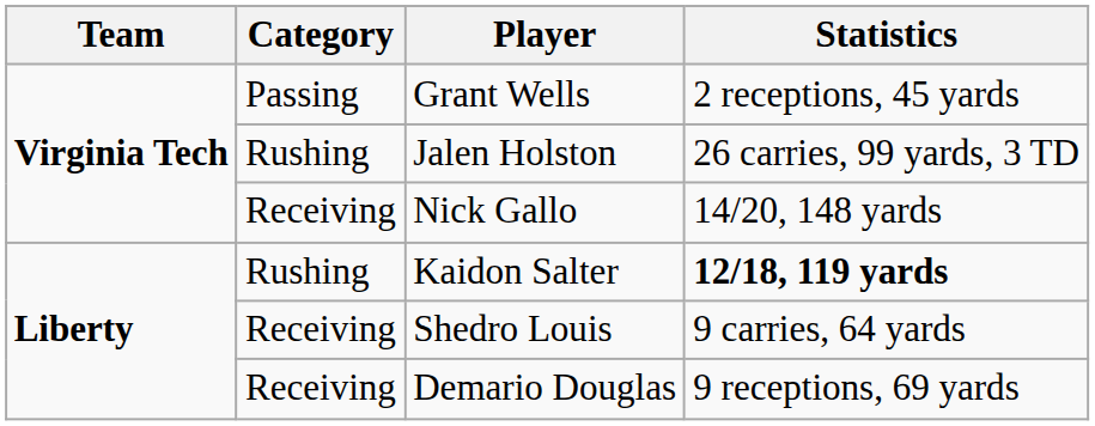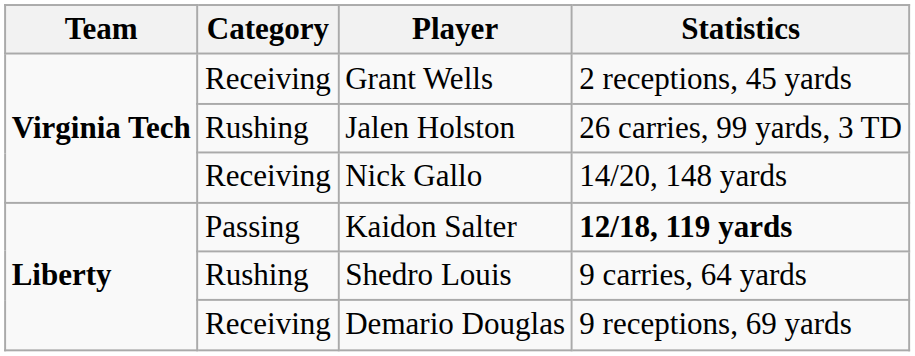Grant Wells | Category: Passing -> Receiving
Kaidon Salter | Category: Rushing -> Passing
Shedro Louis | Category: Receiving -> Rushing
